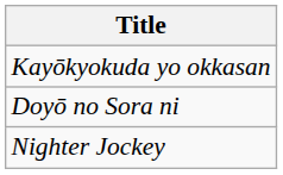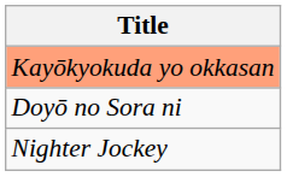row 2 | column 1: no background -> lightsalmon background
